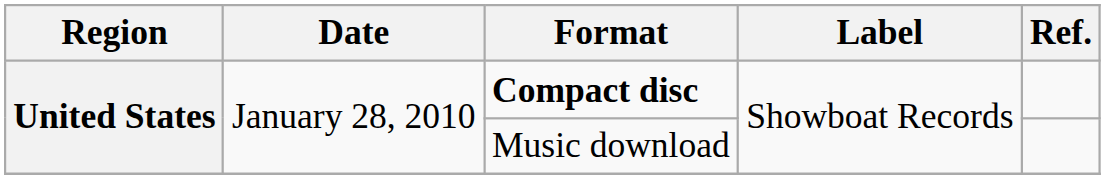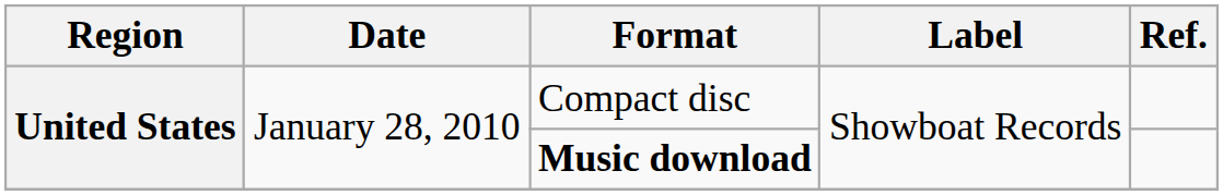Compact disc | Format: bold -> normal
Music download | Format: normal -> bold
